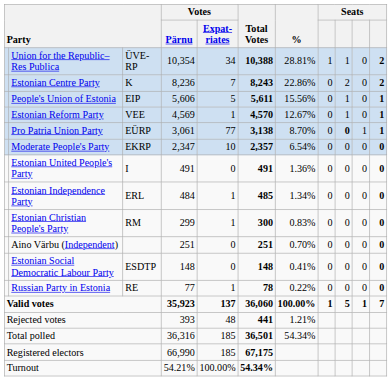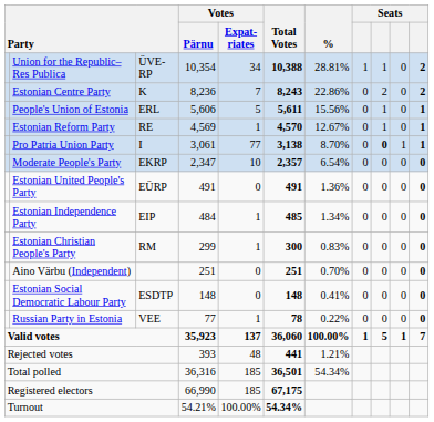People's Union of Estonia | column 3: EIP -> ERL
Estonian Reform Party | column 3: VEE -> RE
Pro Patria Union Party | column 3: EÜRP -> I
Estonian United People's Party | column 3: I -> EÜRP
Estonian Independence Party | column 3: ERL -> EIP
Russian Party in Estonia | column 3: RE -> VEE
